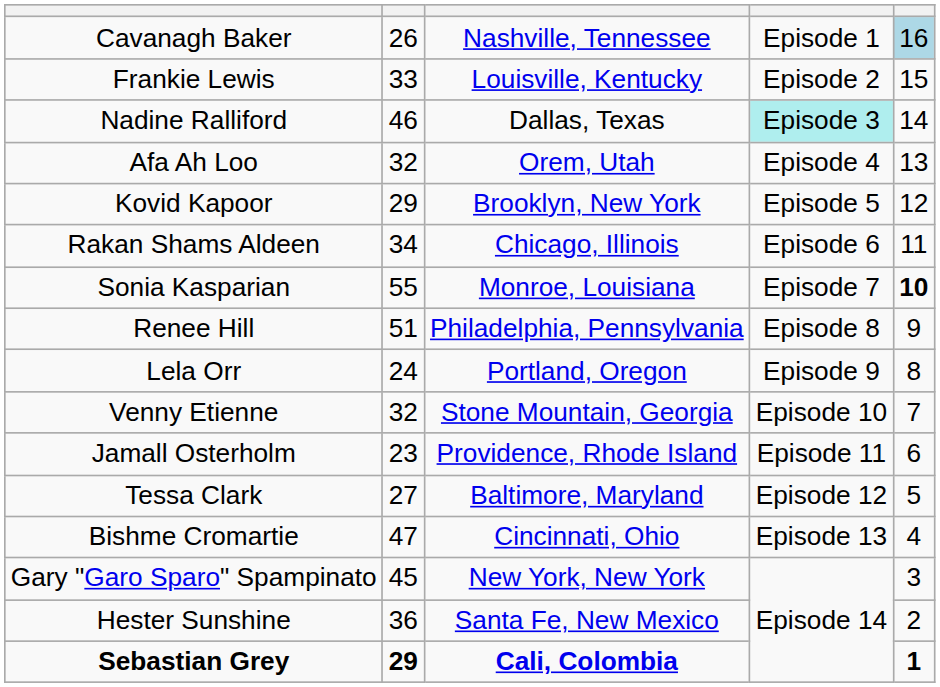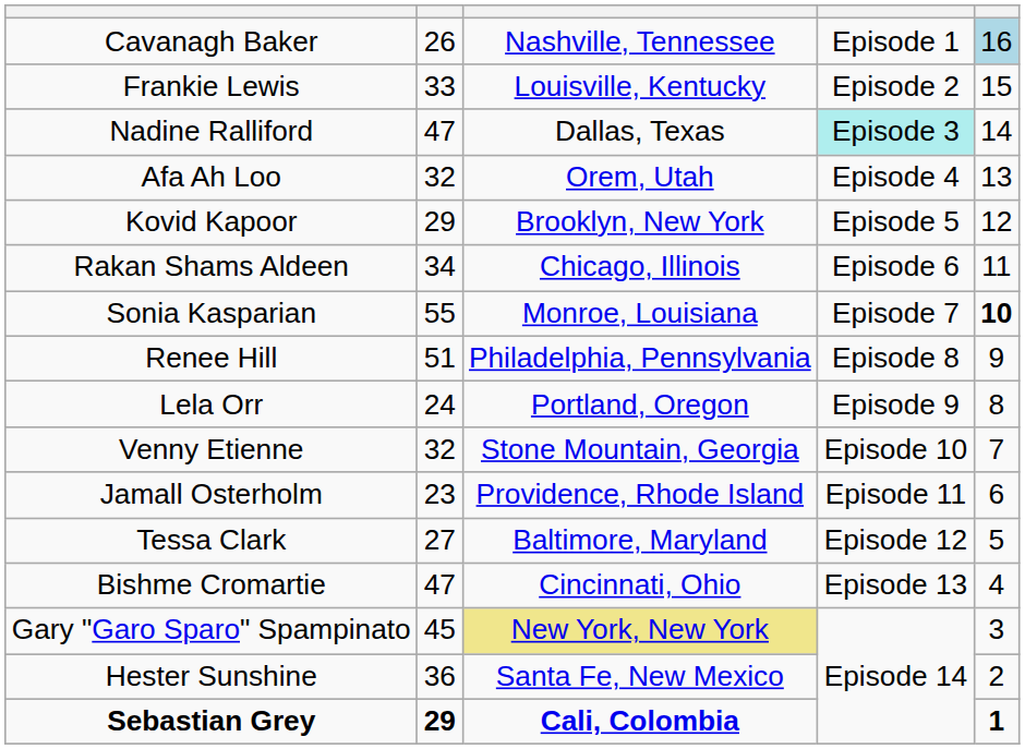Nadine Ralliford | column 2: 46 -> 47
Gary "Garo Sparo" Spampinato | column 3: no background -> khaki background
